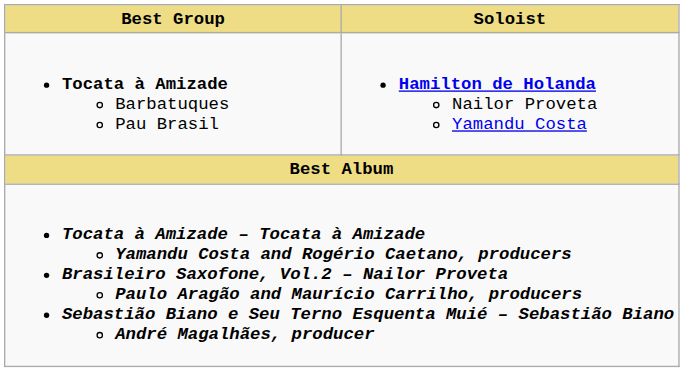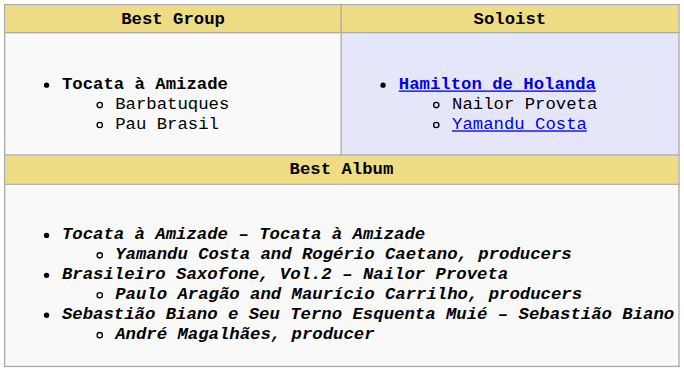Tocata à Amizade Barbatuques Pau Brasil | Soloist: no background -> lavender background
